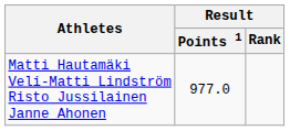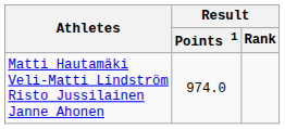row 3 | Result / Points 1: 977.0 -> 974.0
